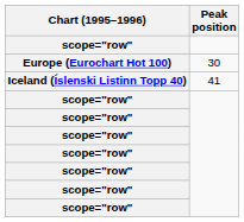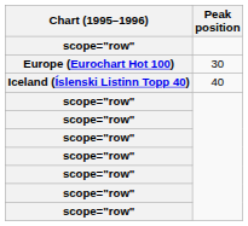Iceland (Íslenski Listinn Topp 40) | Peak position: 41 -> 40
